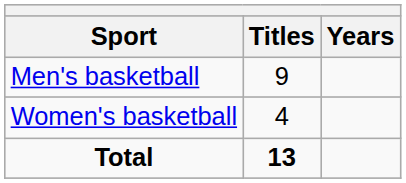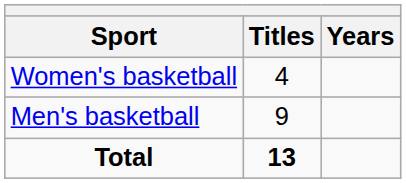rows swapped: Women's basketball <-> Men's basketball
